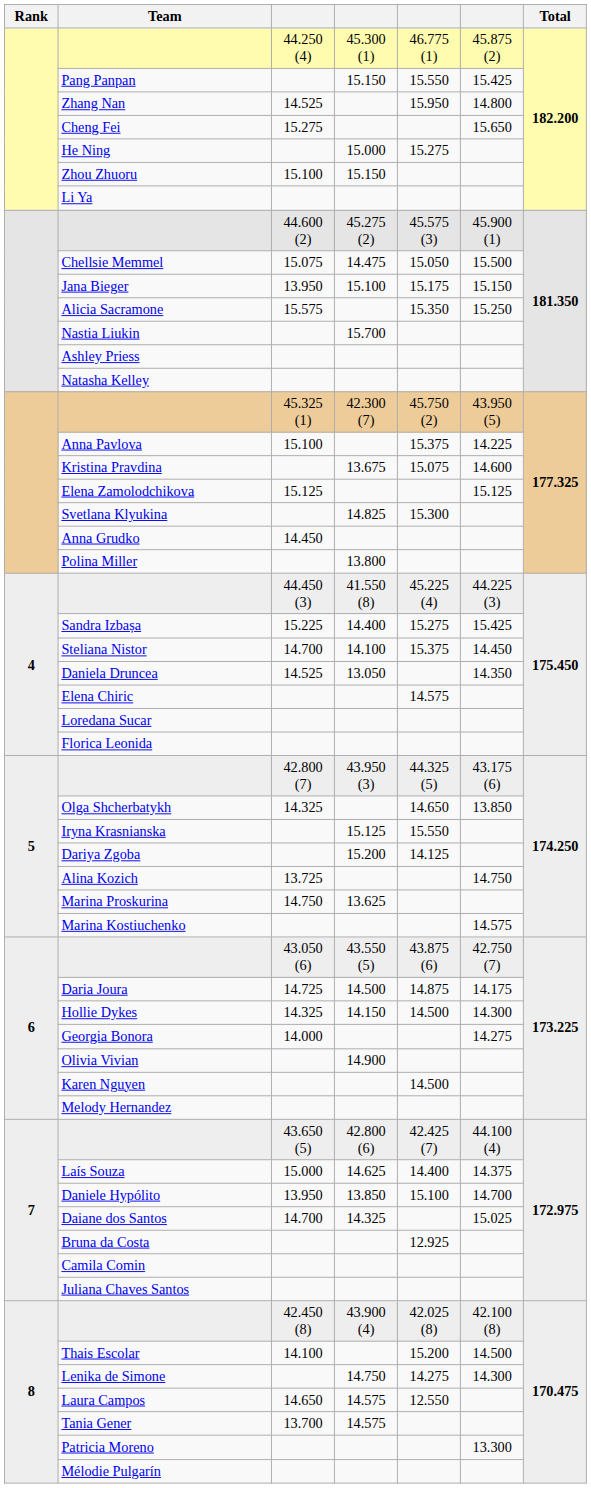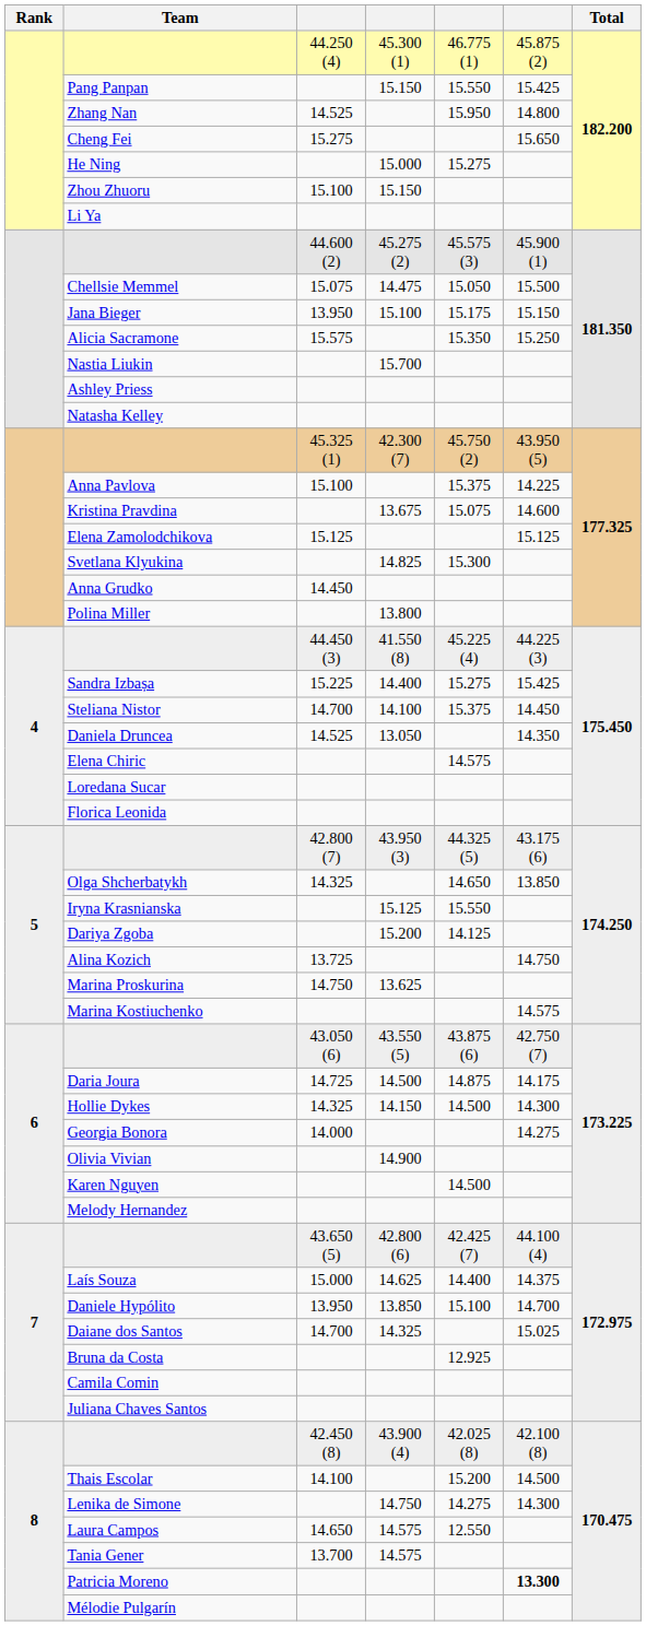Patricia Moreno | column 6: normal -> bold
